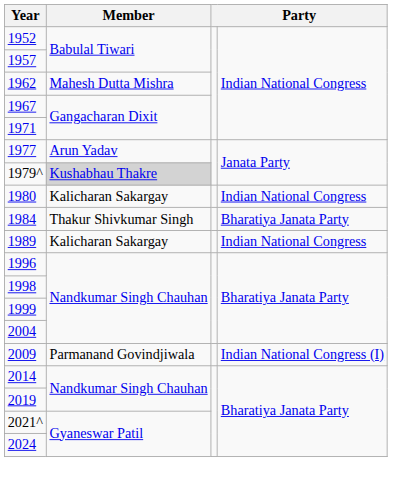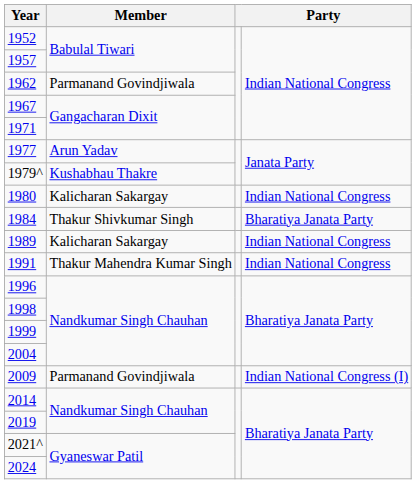1962 | Member: Mahesh Dutta Mishra -> Parmanand Govindjiwala
1979^ | Member: lightgrey background -> no background
+ row: 1991 | Thakur Mahendra Kumar Singh | Indian National Congress
